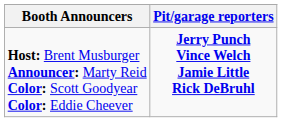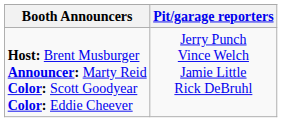row 2 | Pit/garage reporters: bold -> normal
